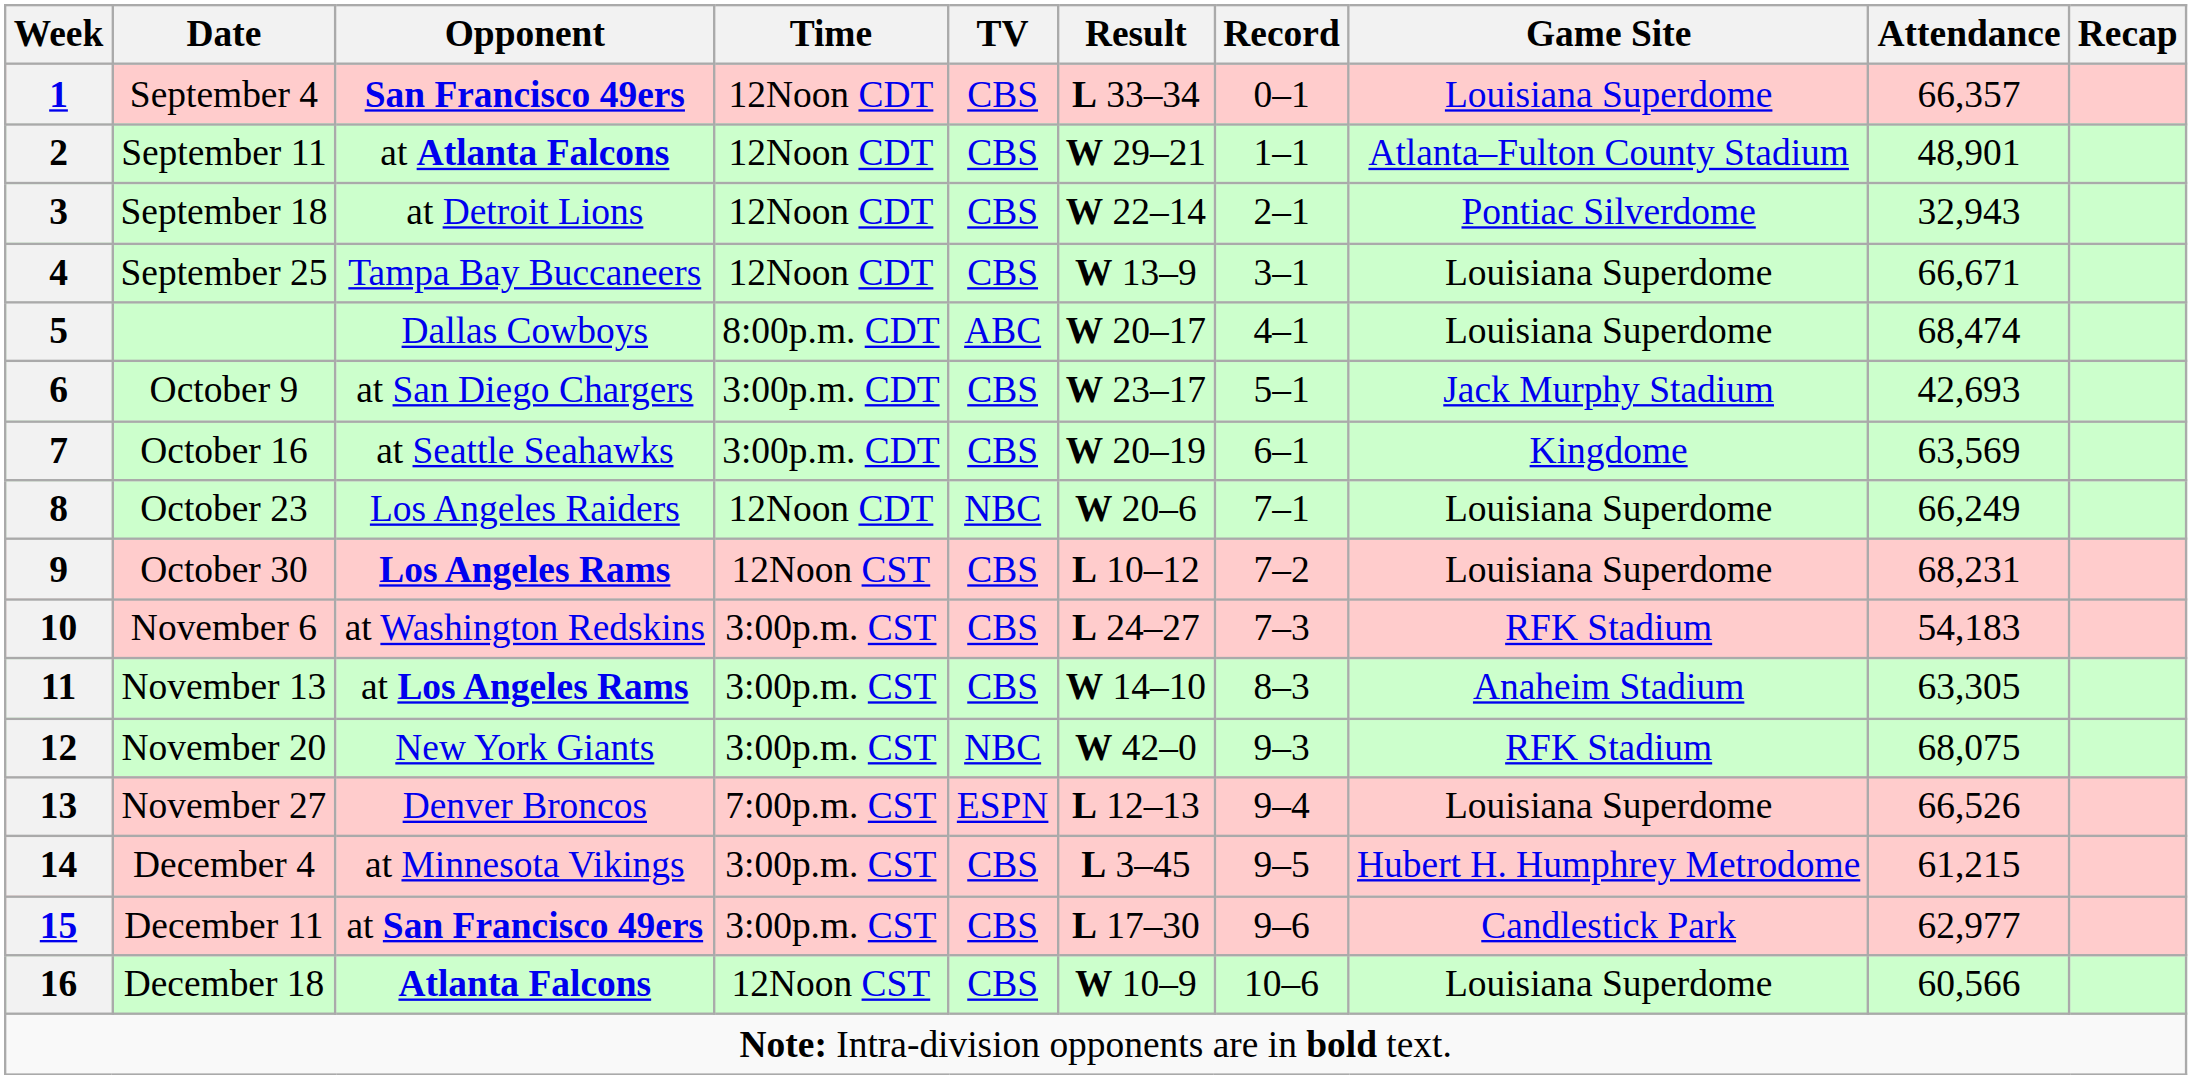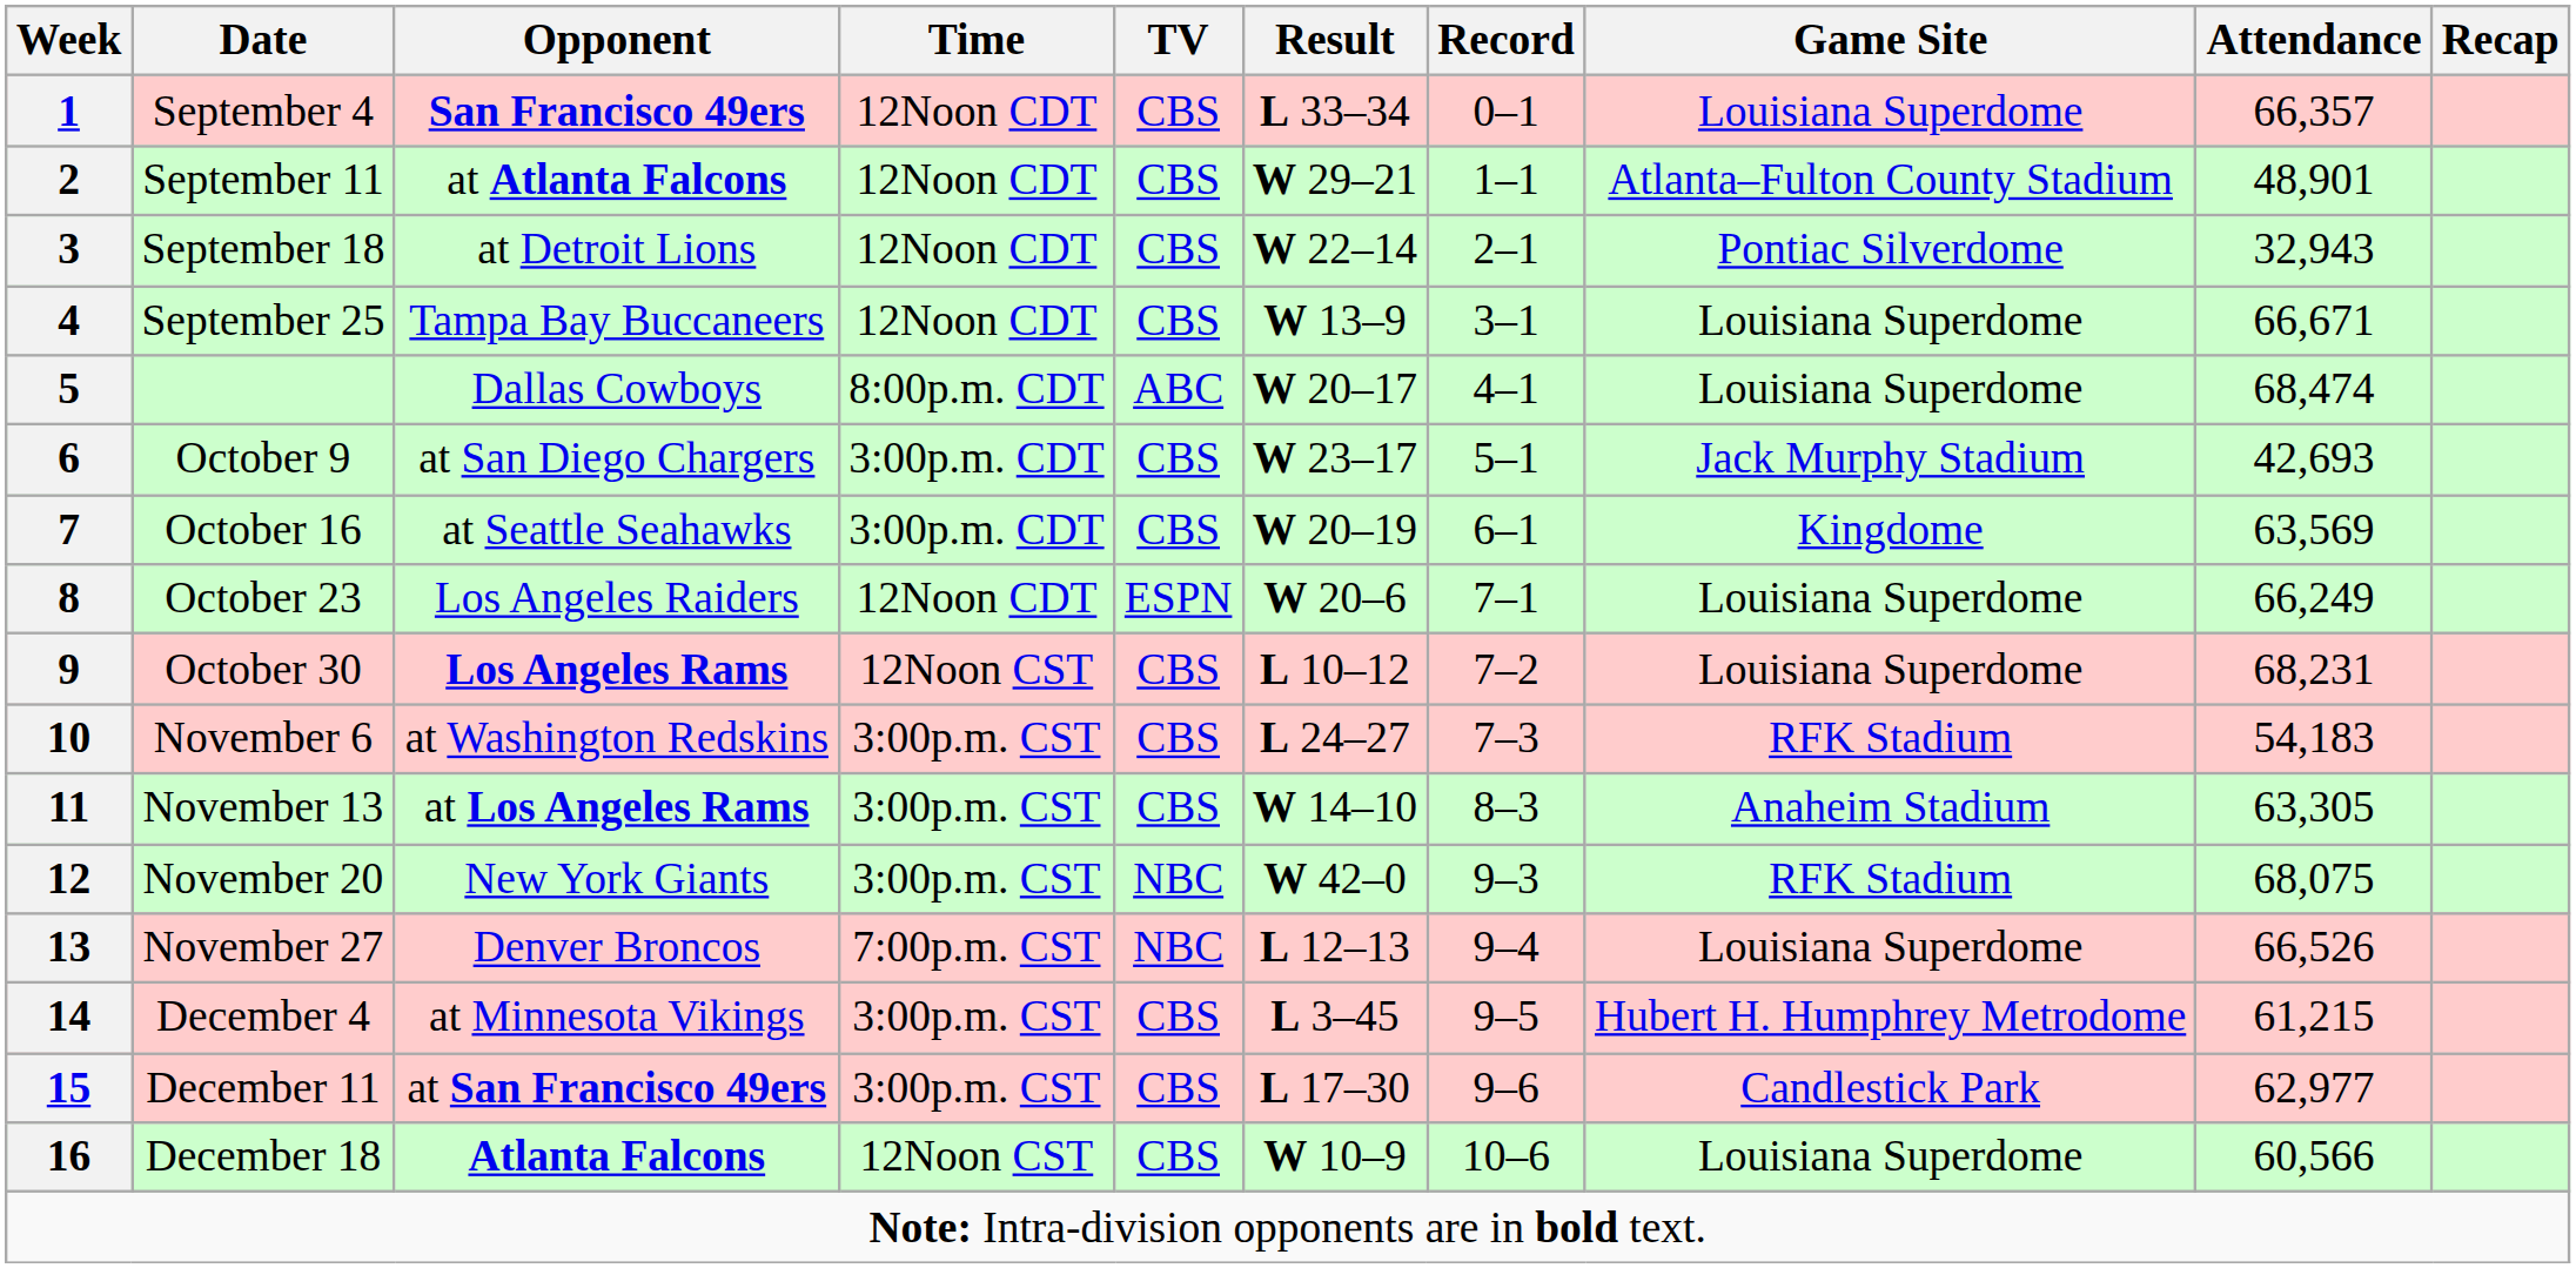8 | TV: NBC -> ESPN
13 | TV: ESPN -> NBC
